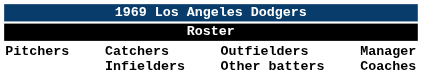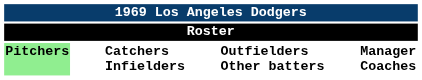Pitchers | column 1: no background -> lightgreen background
